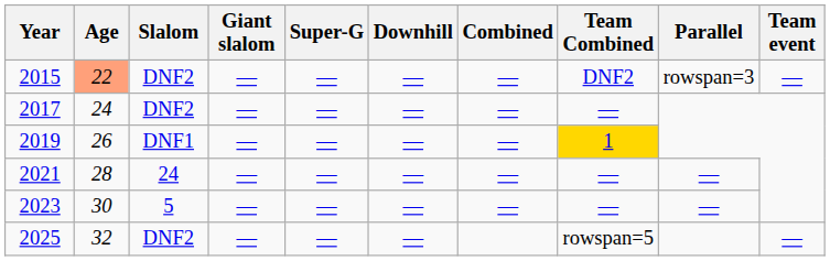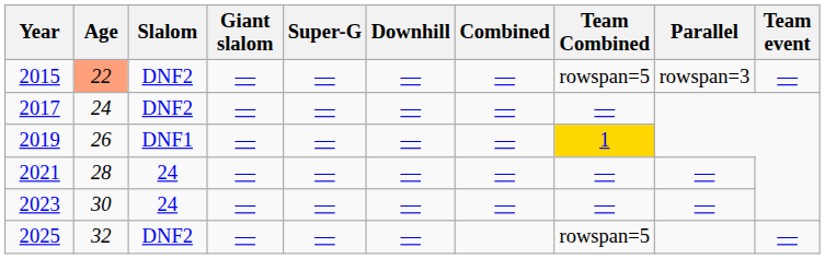2015 | Team Combined: DNF2 -> rowspan=5
2023 | Slalom: 5 -> 24
